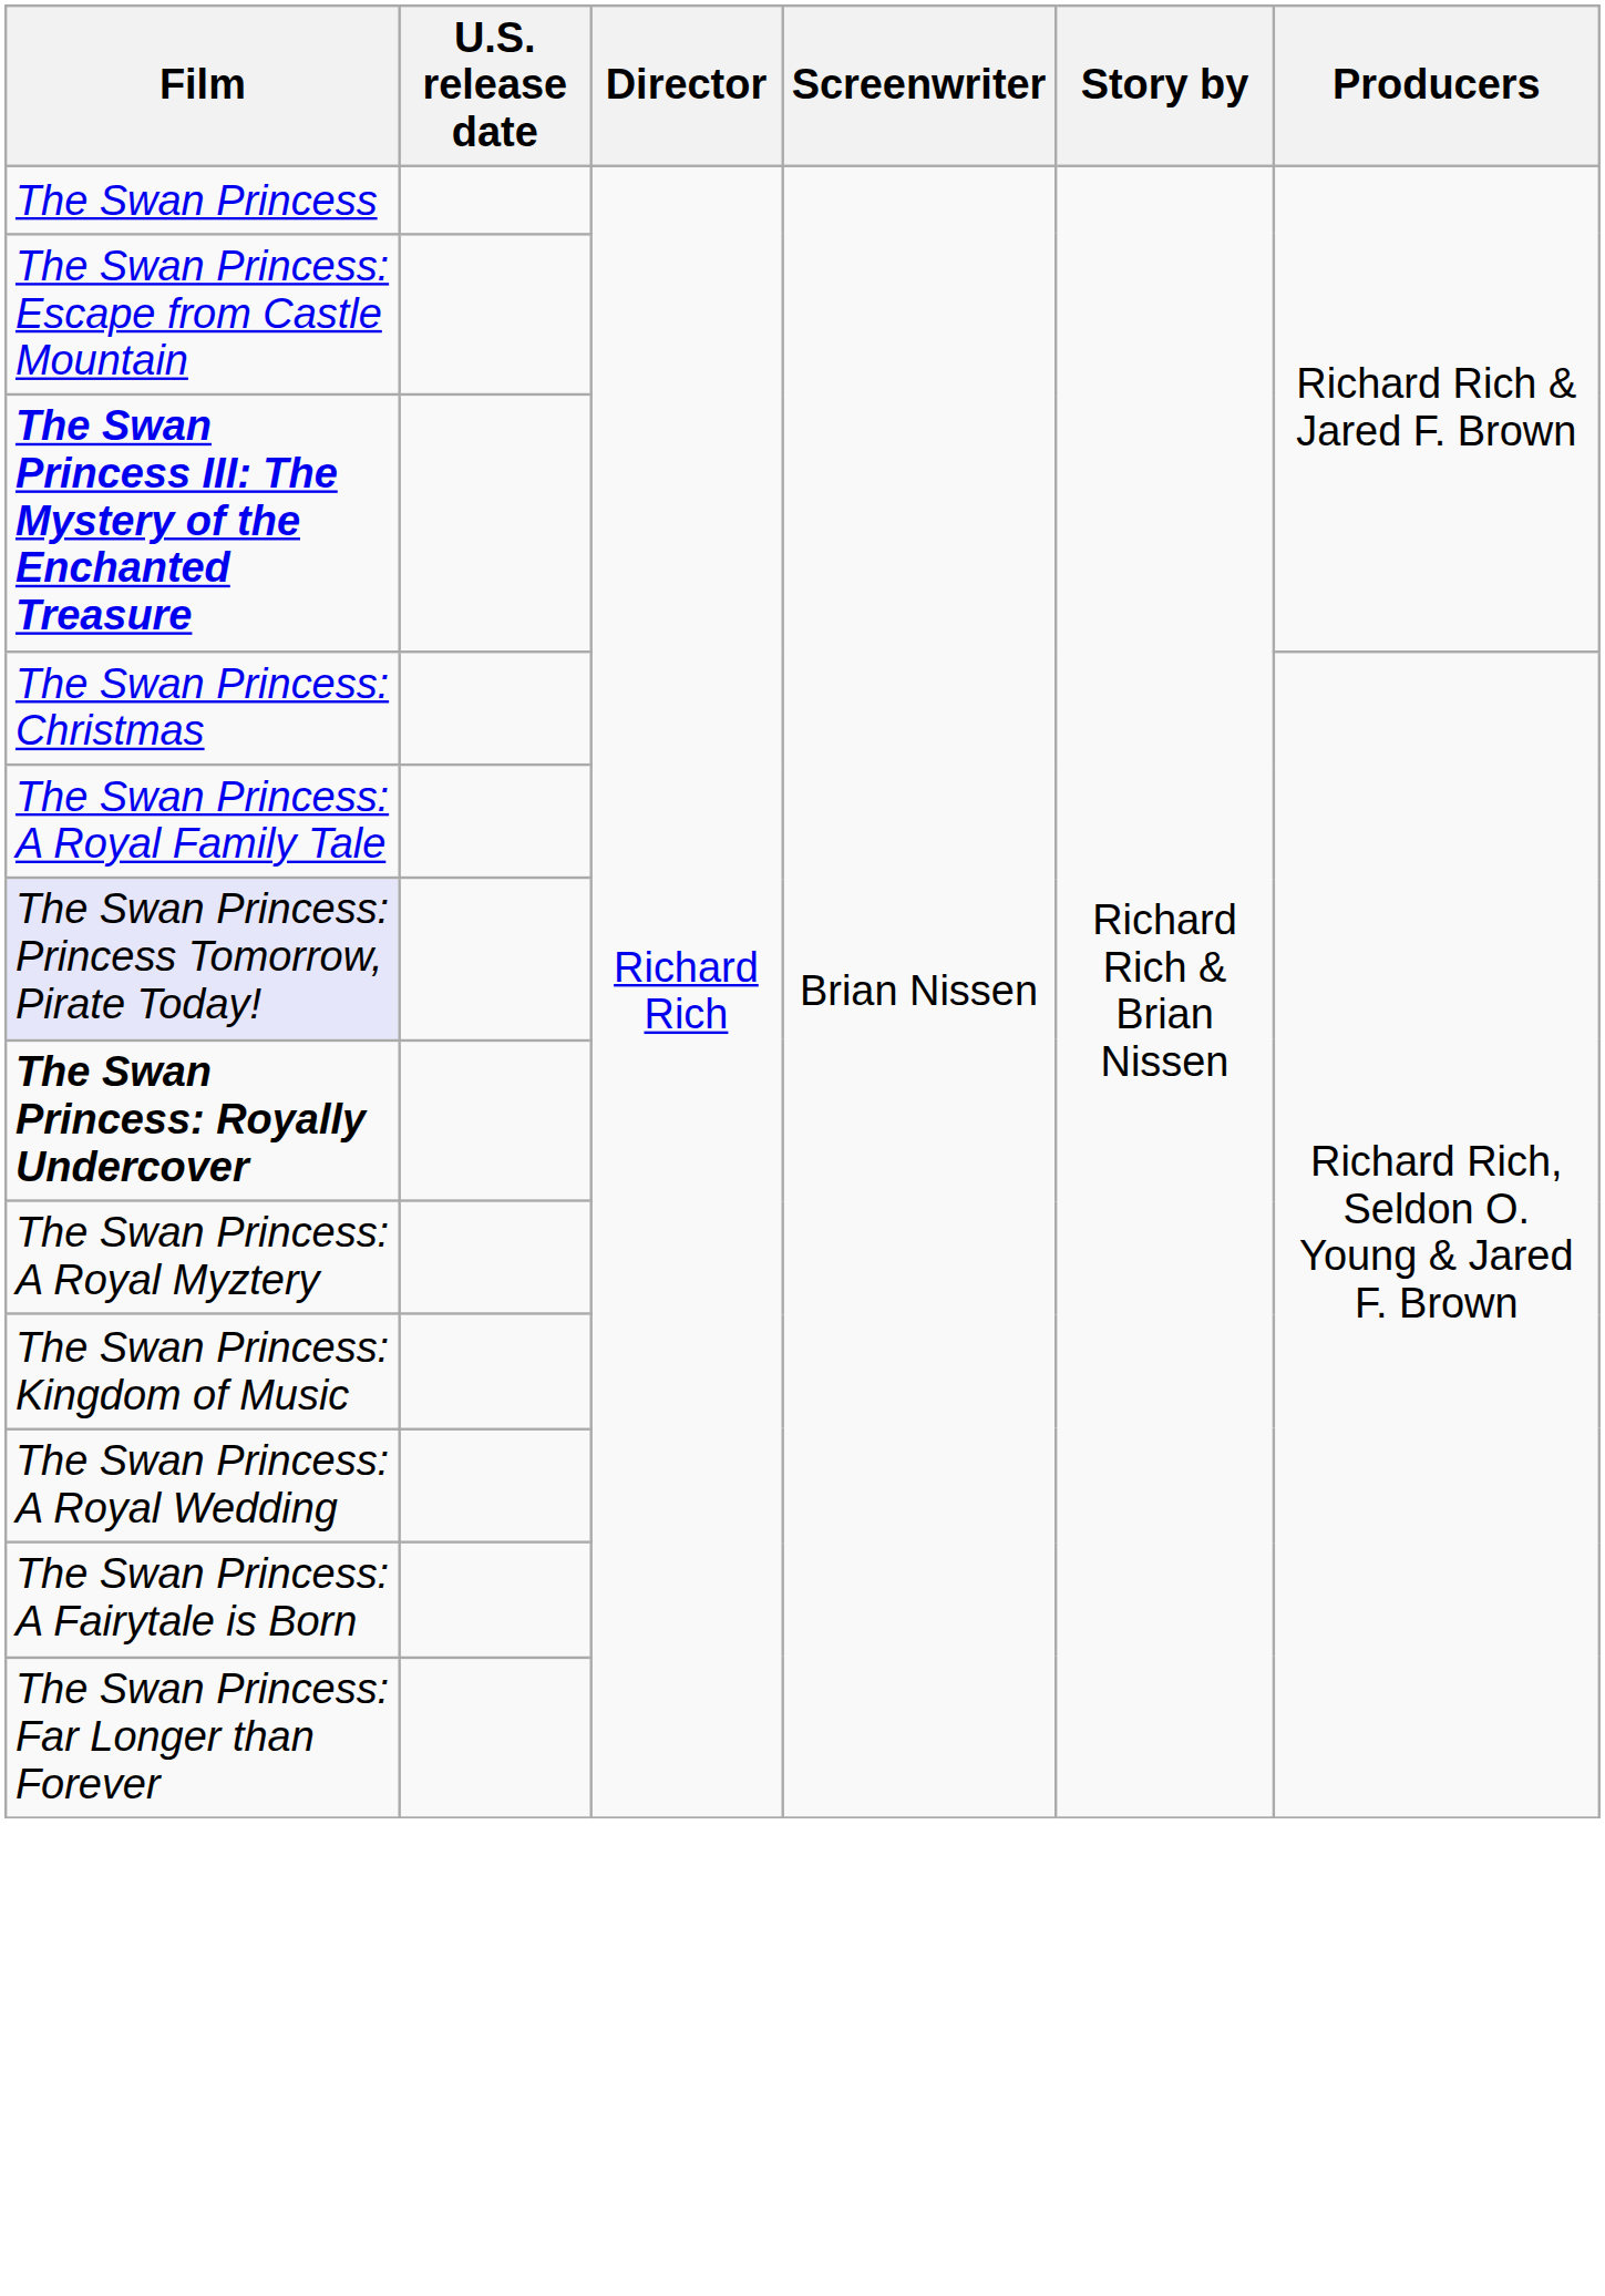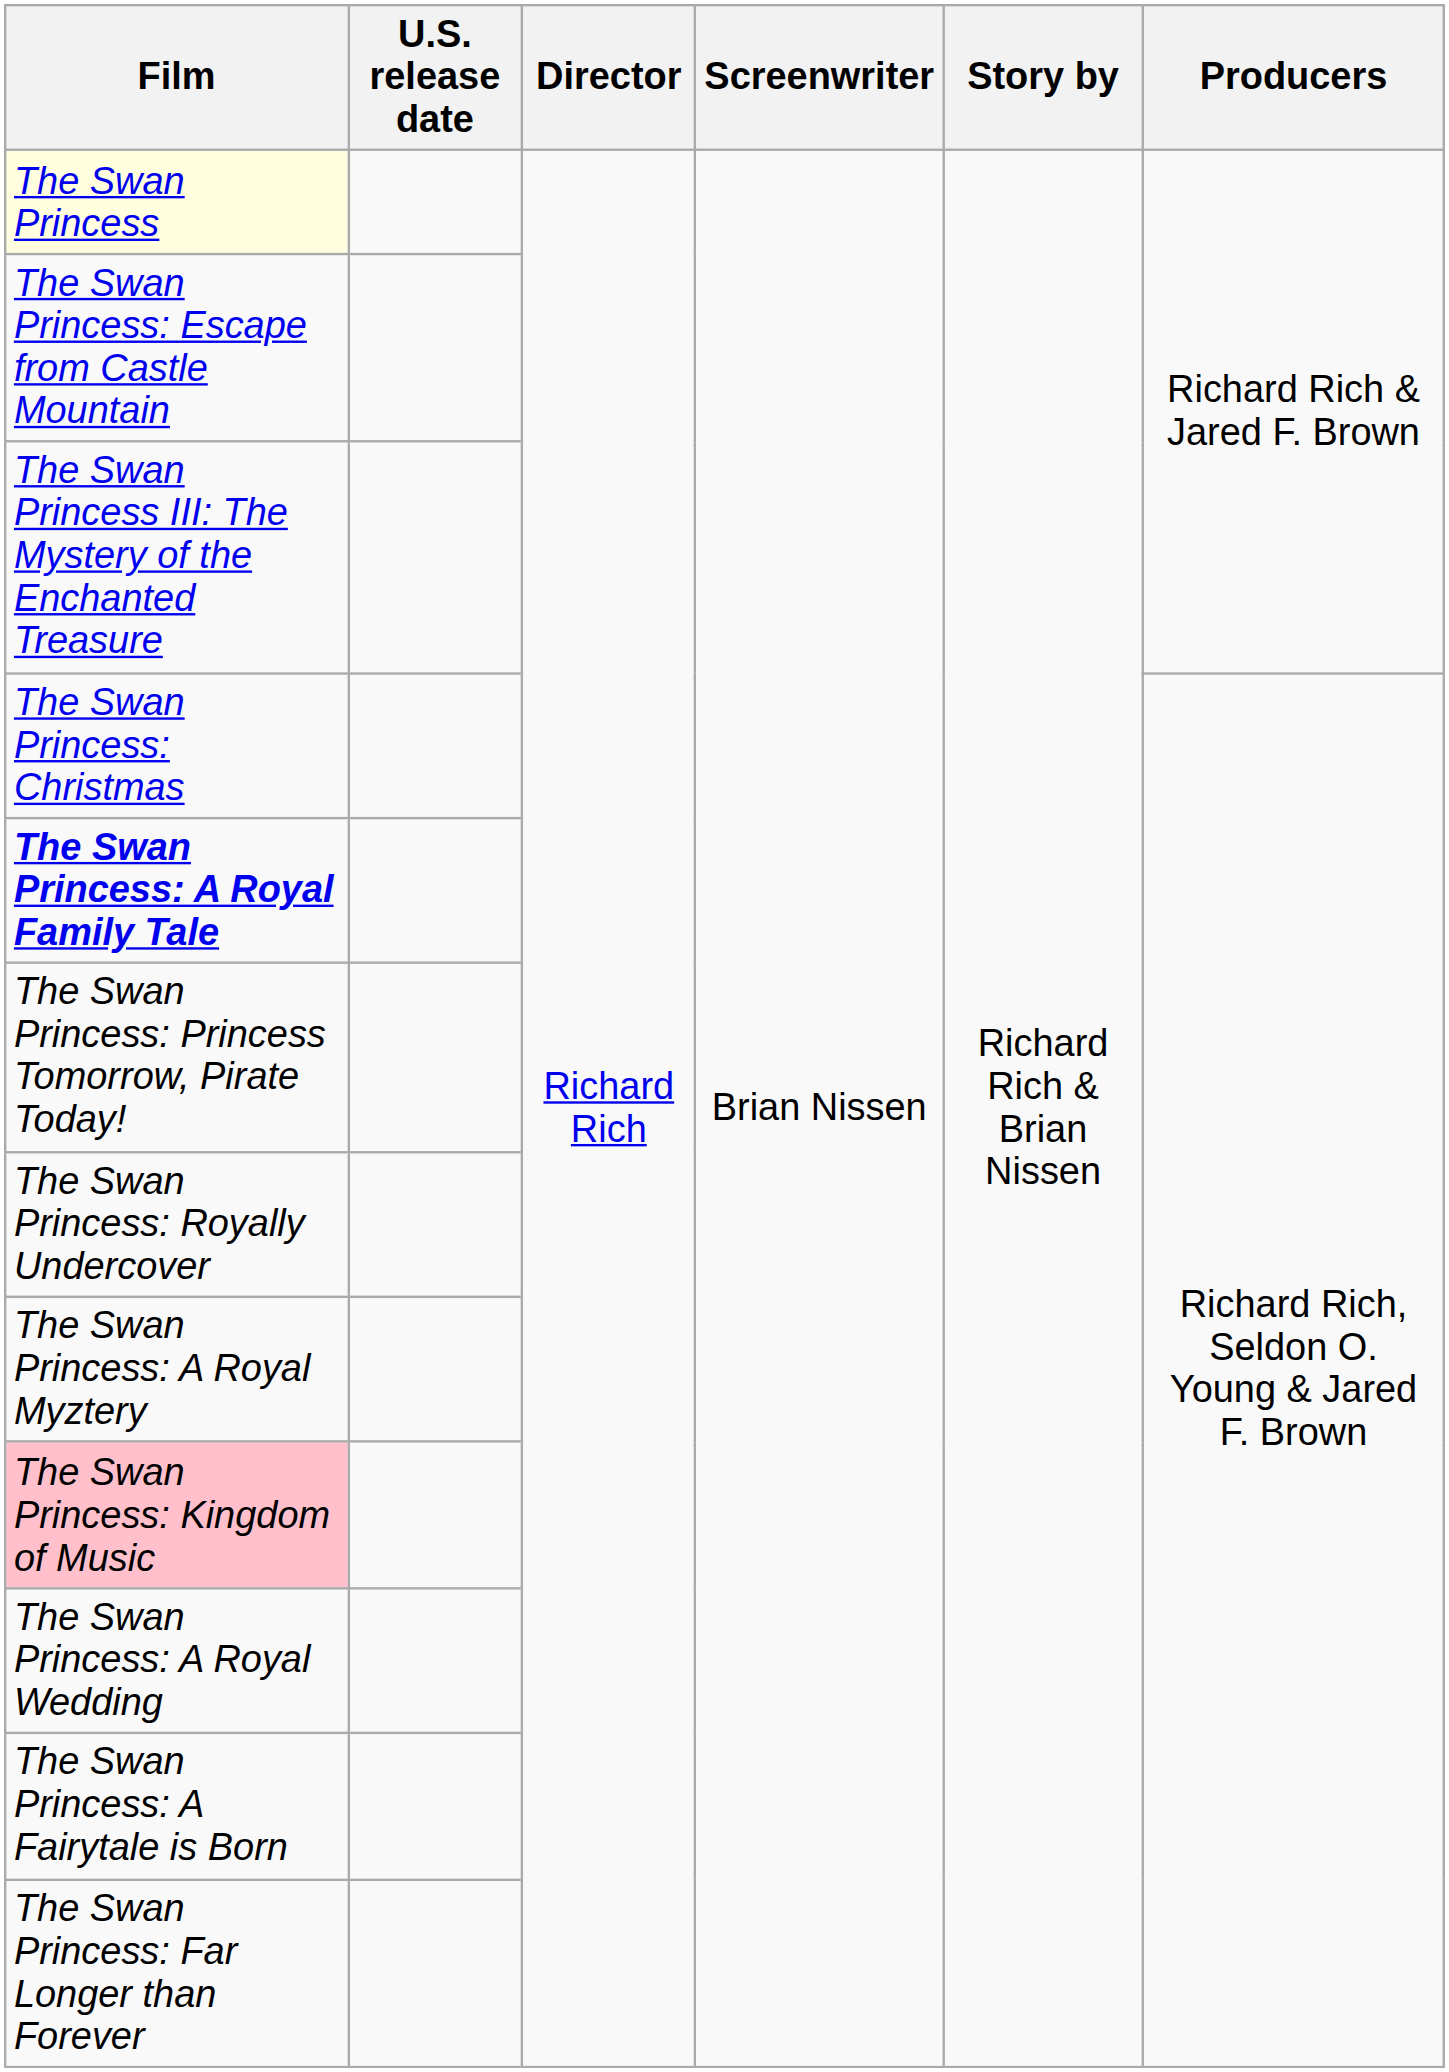The Swan Princess | Film: no background -> lightyellow background
The Swan Princess III: The Mystery of the Enchanted Treasure | Film: bold -> normal
The Swan Princess: A Royal Family Tale | Film: normal -> bold
The Swan Princess: Princess Tomorrow, Pirate Today! | Film: lavender background -> no background
The Swan Princess: Royally Undercover | Film: bold -> normal
The Swan Princess: Kingdom of Music | Film: no background -> pink background
